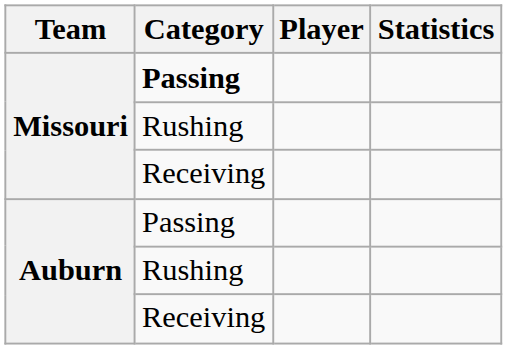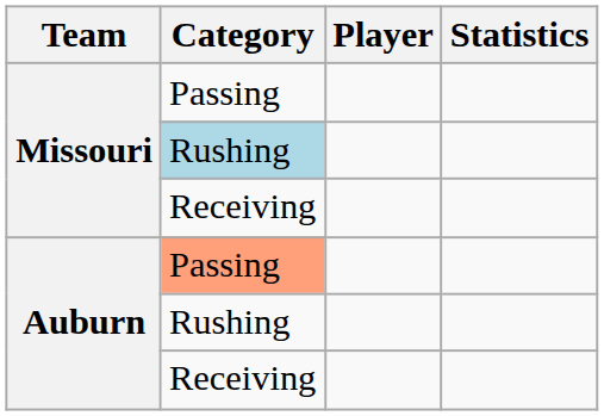Missouri / Passing | Category: bold -> normal
Missouri / Rushing | Category: no background -> lightblue background
Auburn / Passing | Category: no background -> lightsalmon background
